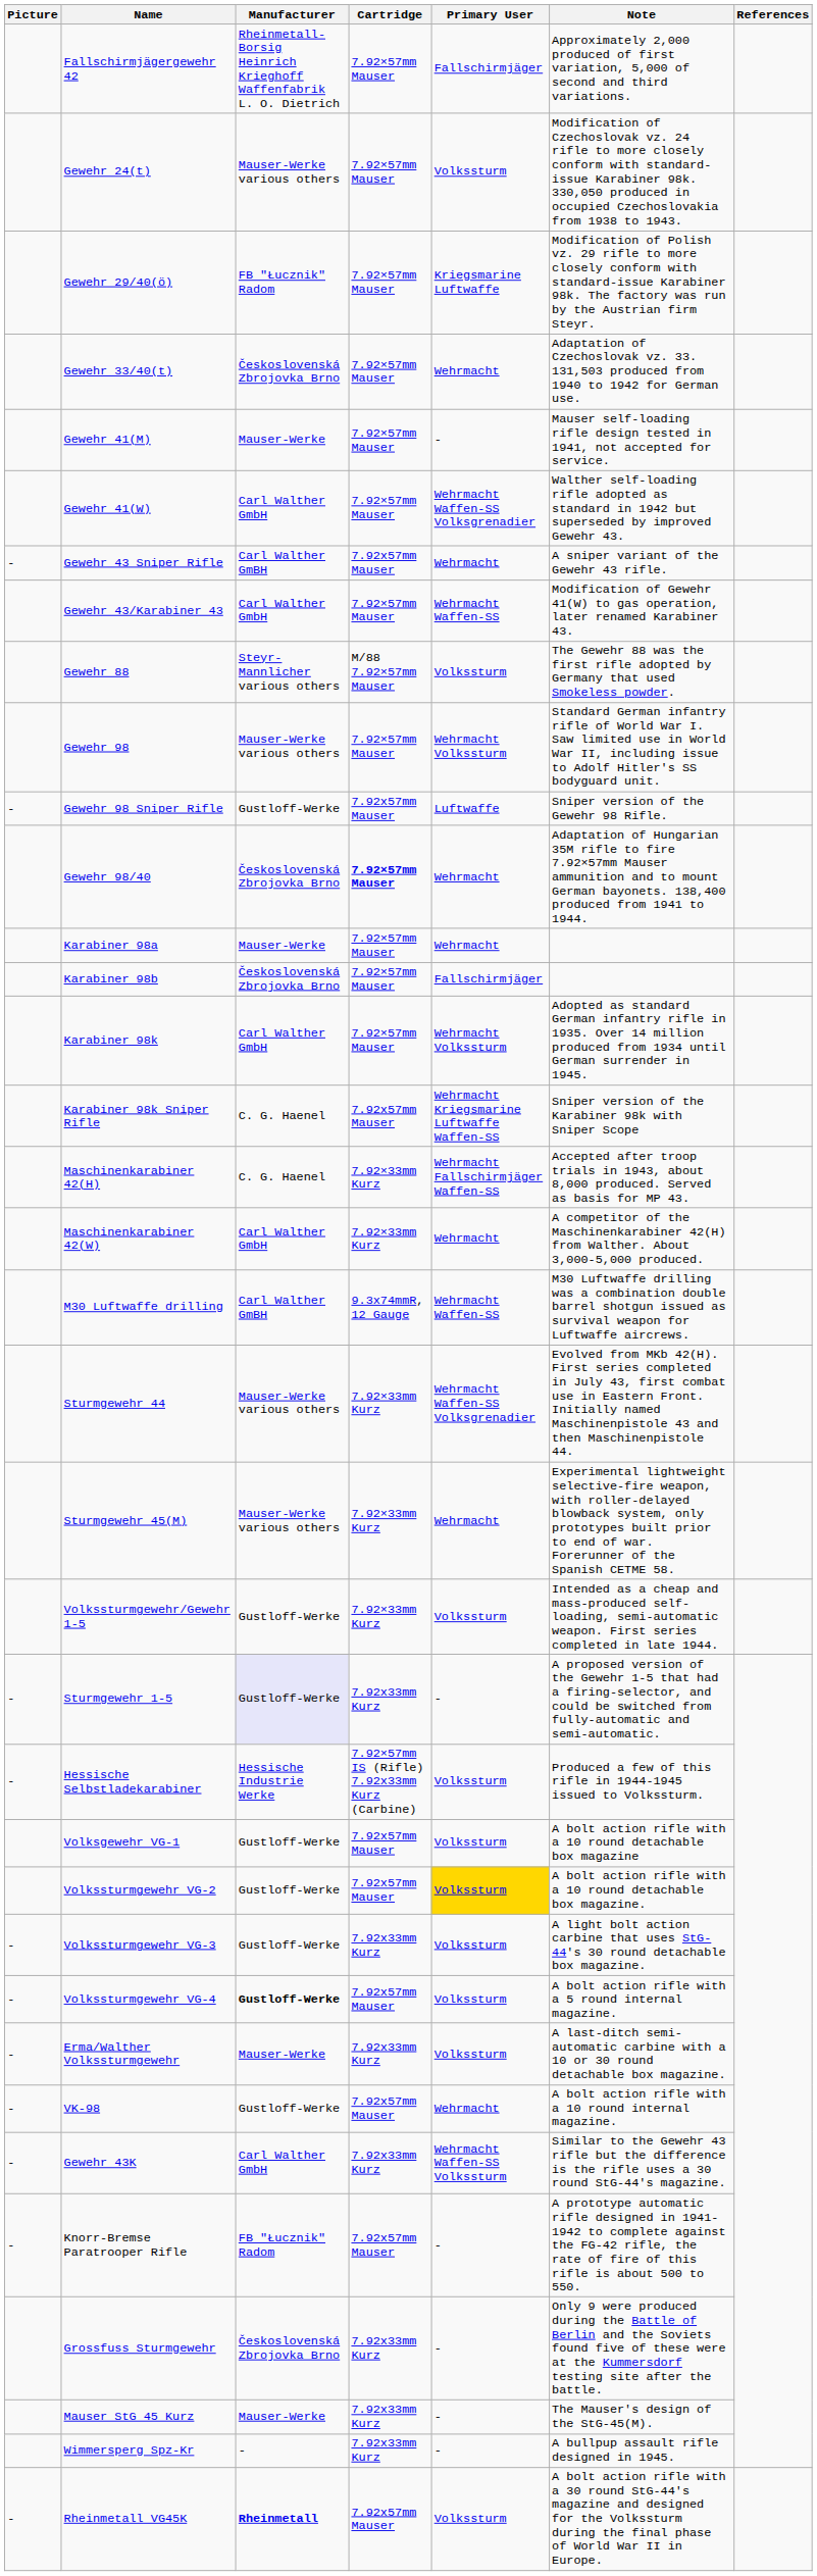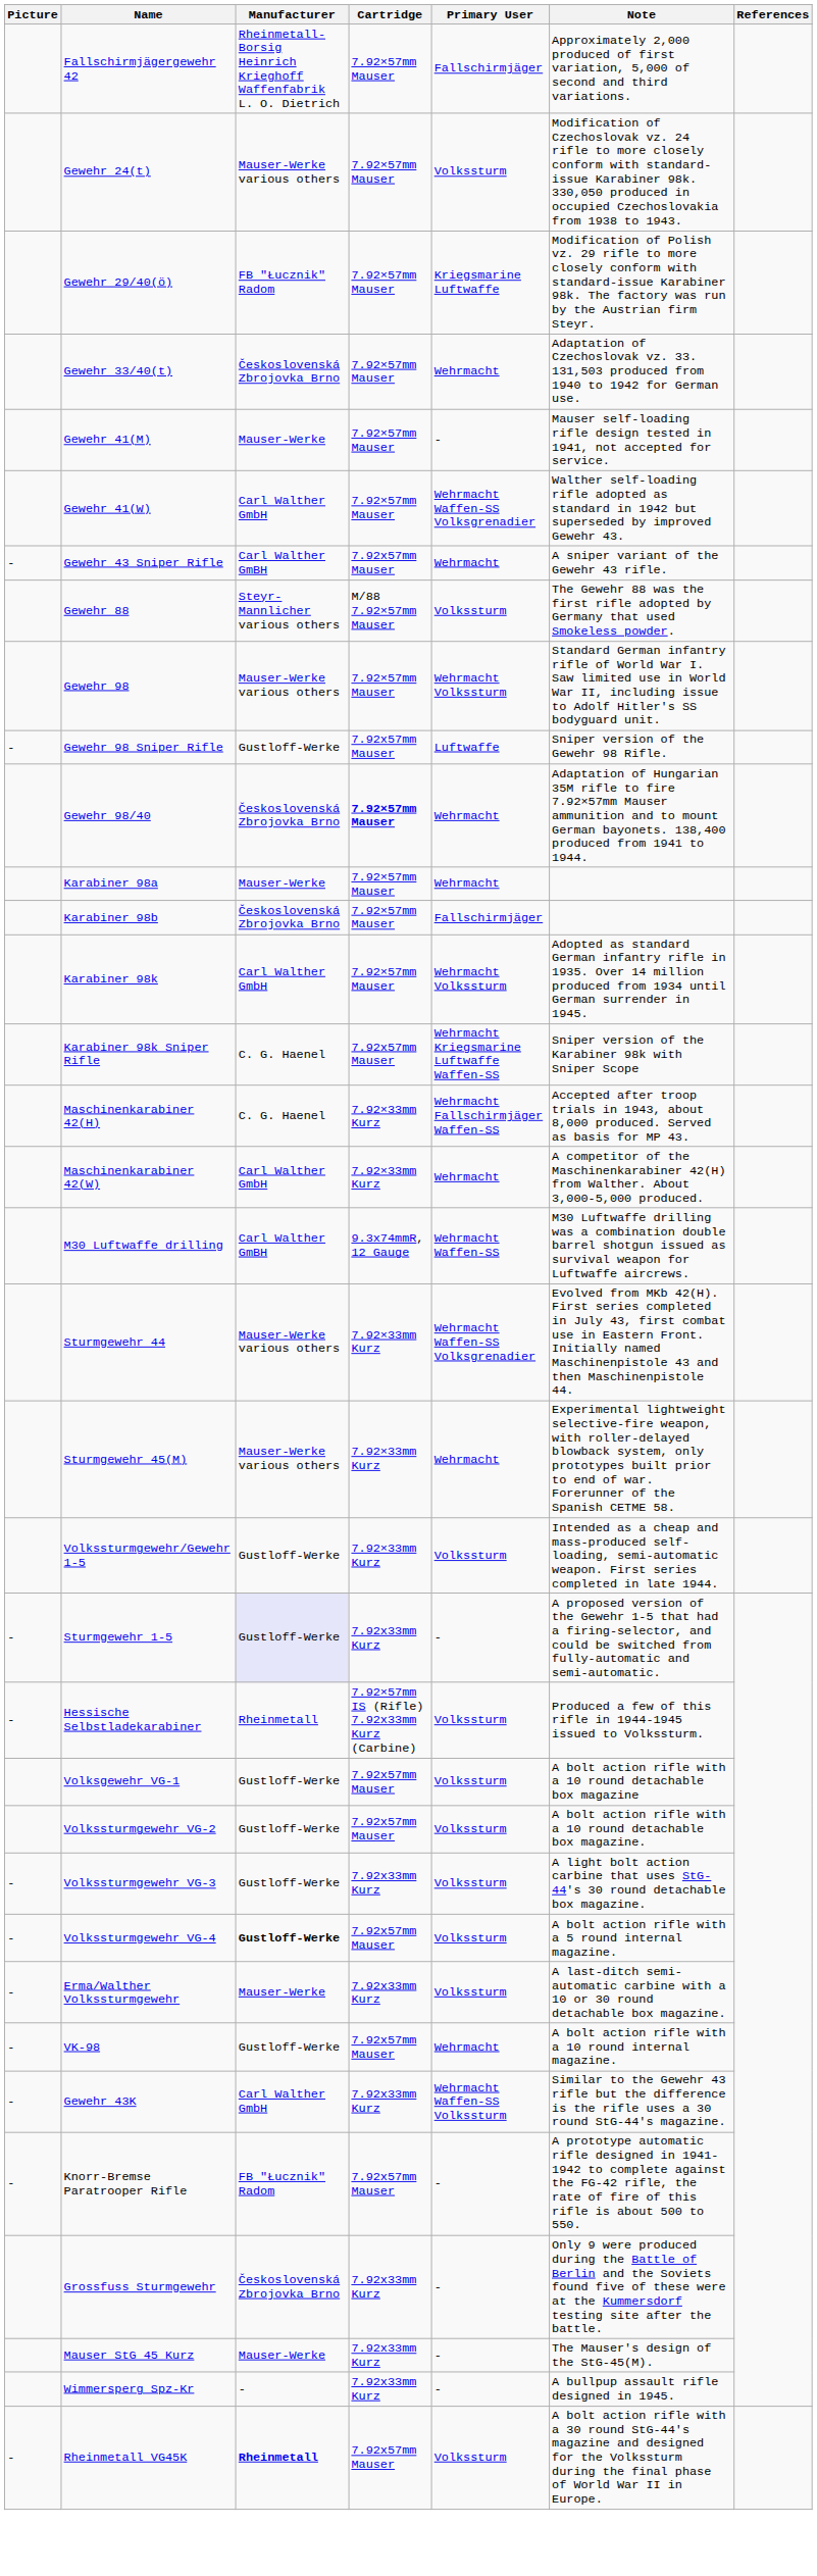- row: Gewehr 43/Karabiner 43 | Carl Walther GmbH | 7.92×57mm Mauser | Wehrmacht Waffen-SS | Modification of Gewehr 41(W) to gas operation, later renamed Karabiner 43.
Hessische Selbstladekarabiner | Manufacturer: Hessische Industrie Werke -> Rheinmetall
Volkssturmgewehr VG-2 | Primary User: gold background -> no background
